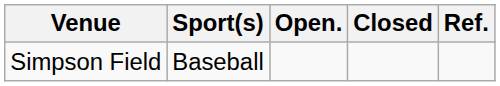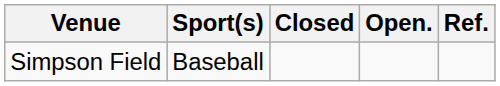columns swapped: Open. <-> Closed
